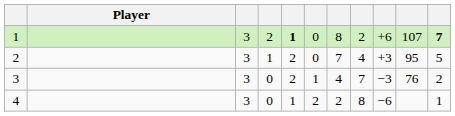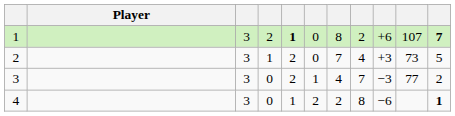row 3 | column 10: 95 -> 73
row 4 | column 10: 76 -> 77
row 5 | column 11: normal -> bold
